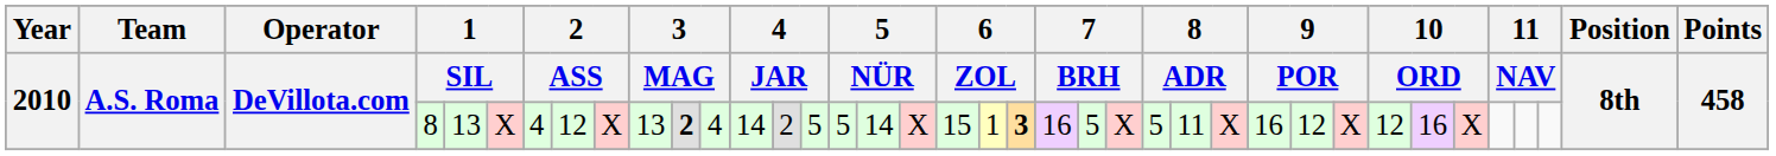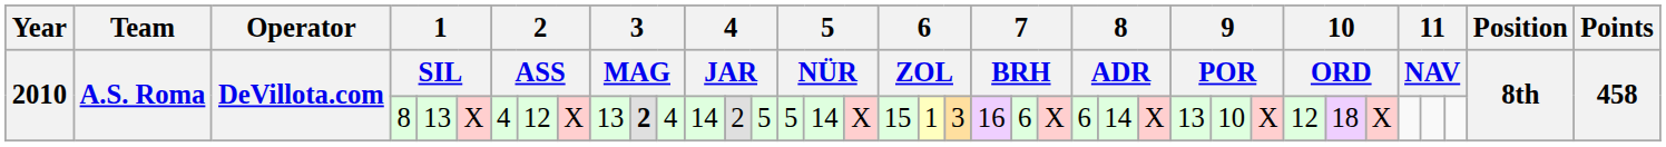row 3 | column 21: bold -> normal
row 3 | column 23: 5 -> 6
row 3 | column 25: 5 -> 6
row 3 | column 26: 11 -> 14
row 3 | column 28: 16 -> 13
row 3 | column 29: 12 -> 10
row 3 | column 32: 16 -> 18
